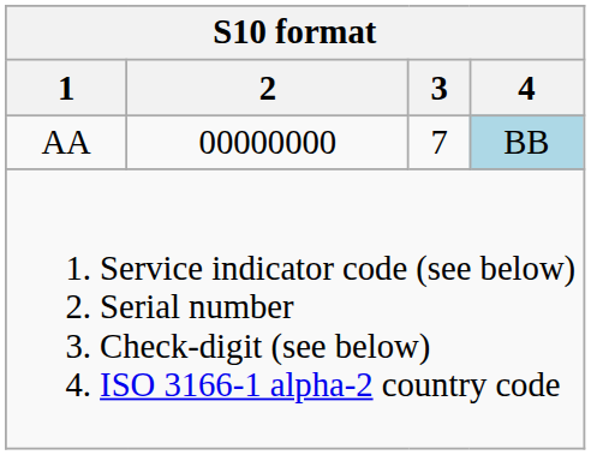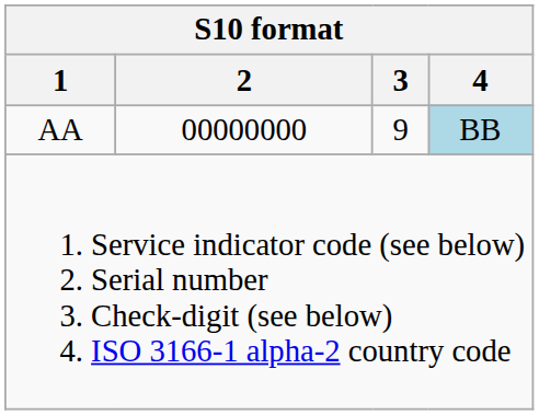AA | 3: 7 -> 9
